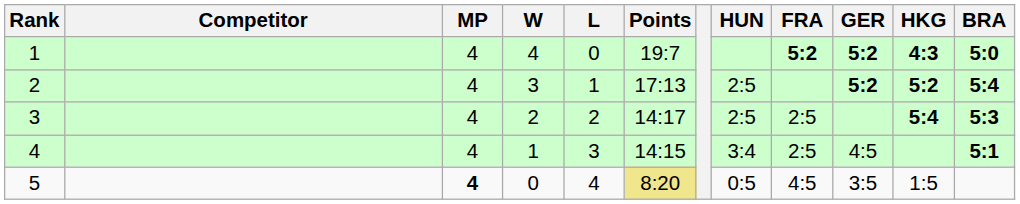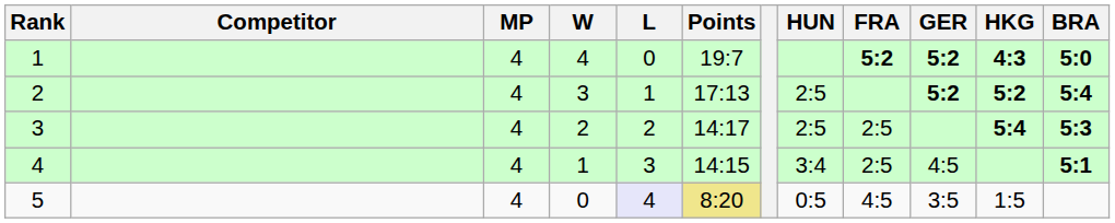5 | MP: bold -> normal
5 | L: no background -> lavender background
